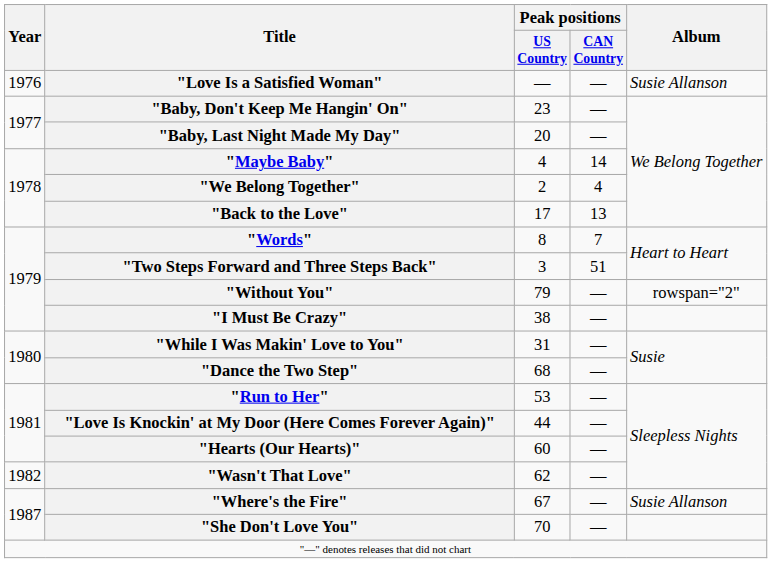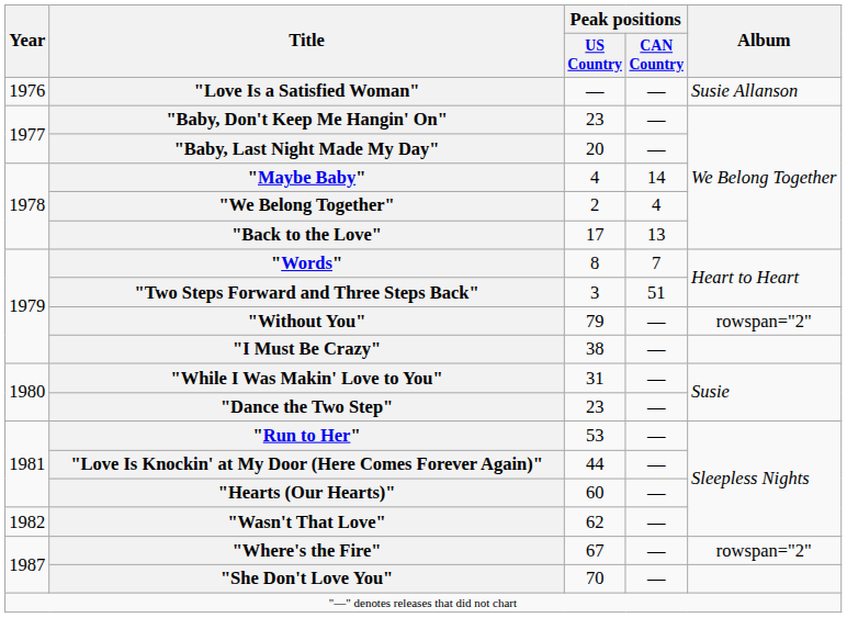"Dance the Two Step" | Peak positions / US Country: 68 -> 23
"Where's the Fire" | Album: Susie Allanson -> rowspan="2"
